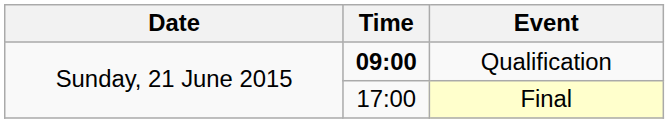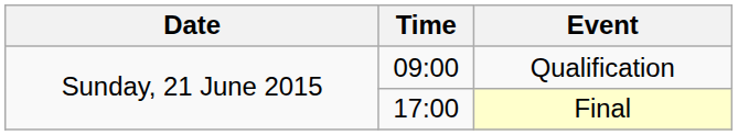Qualification | Time: bold -> normal
